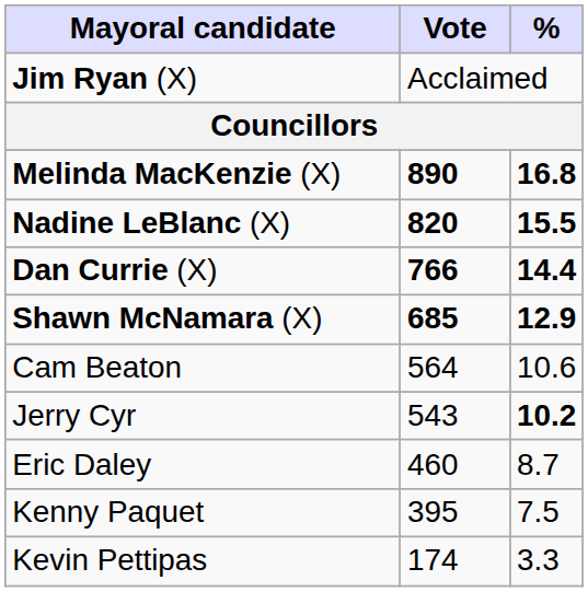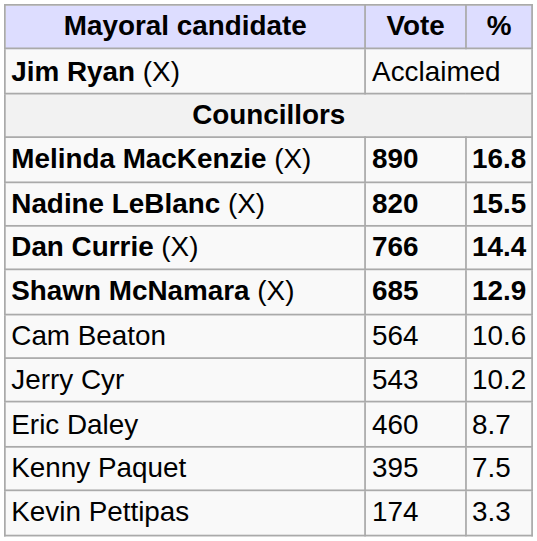Jerry Cyr | %: bold -> normal
